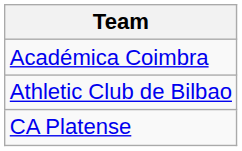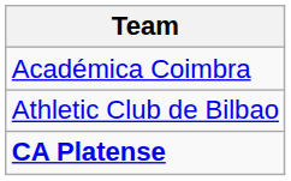row 4 | column 1: normal -> bold
